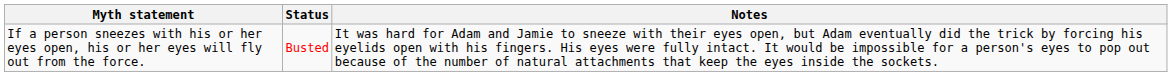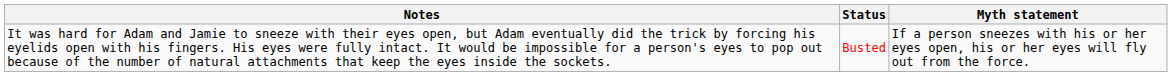columns swapped: Myth statement <-> Notes
